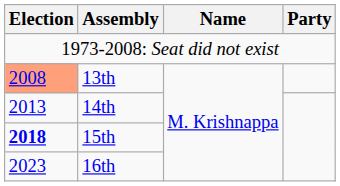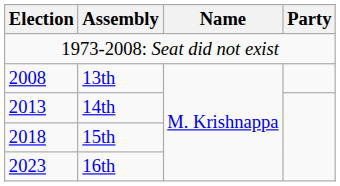13th | Election: lightsalmon background -> no background
15th | Election: bold -> normal
